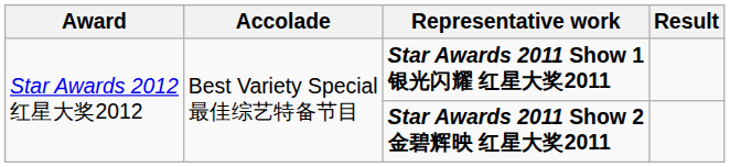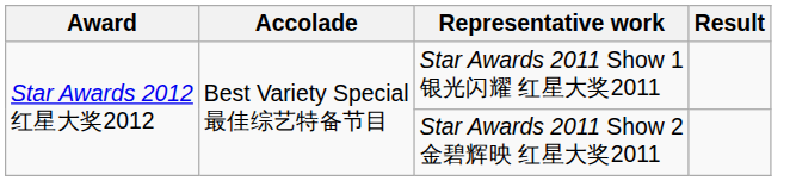Star Awards 2011 Show 1 银光闪耀 红星大奖2011 | Representative work: bold -> normal
Star Awards 2011 Show 2 金碧辉映 红星大奖2011 | Representative work: bold -> normal
